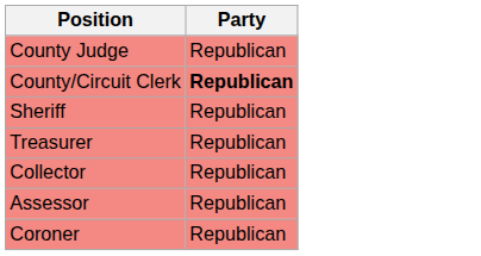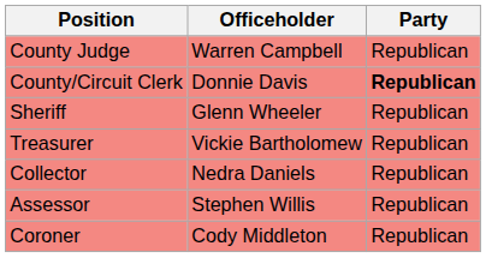+ column: Officeholder | Warren Campbell | Donnie Davis | Glenn Wheeler | Vickie Bartholomew | Nedra Daniels | Stephen Willis | Cody Middleton
